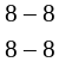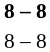row 1 | column 1: normal -> bold
